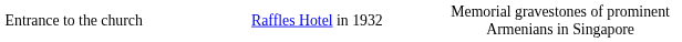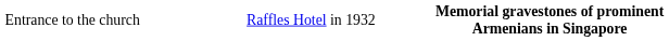Entrance to the church | column 3: normal -> bold
